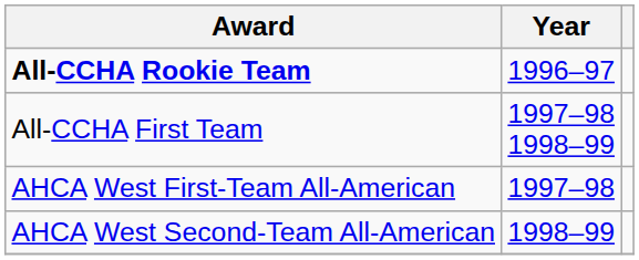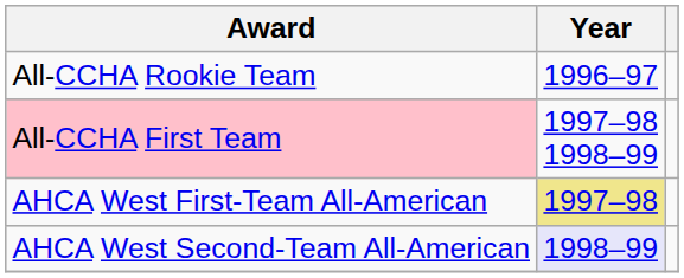row 2 | Award: bold -> normal
row 3 | Award: no background -> pink background
row 4 | Year: no background -> khaki background
row 5 | Year: no background -> lavender background
